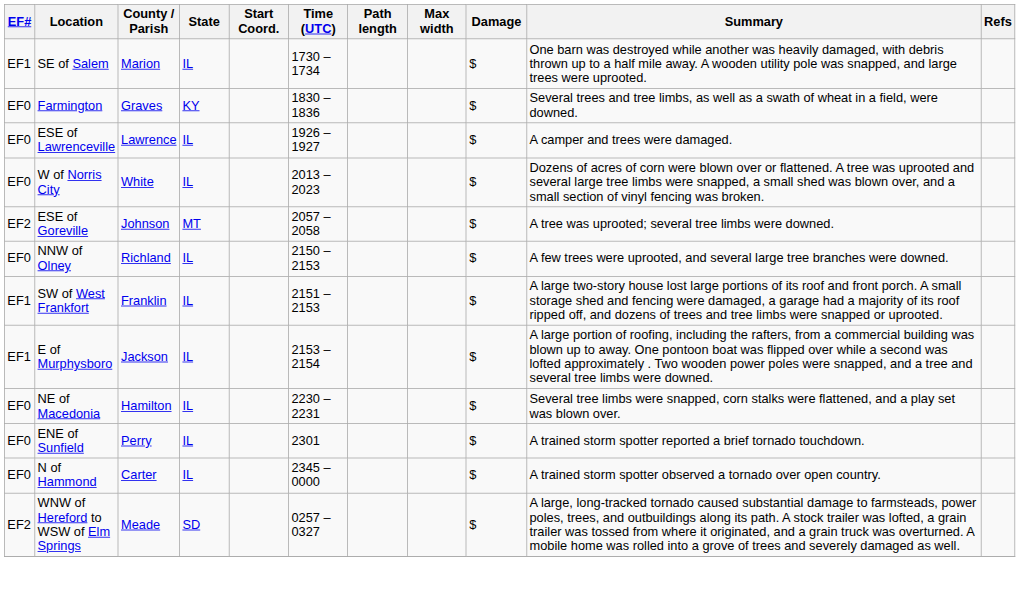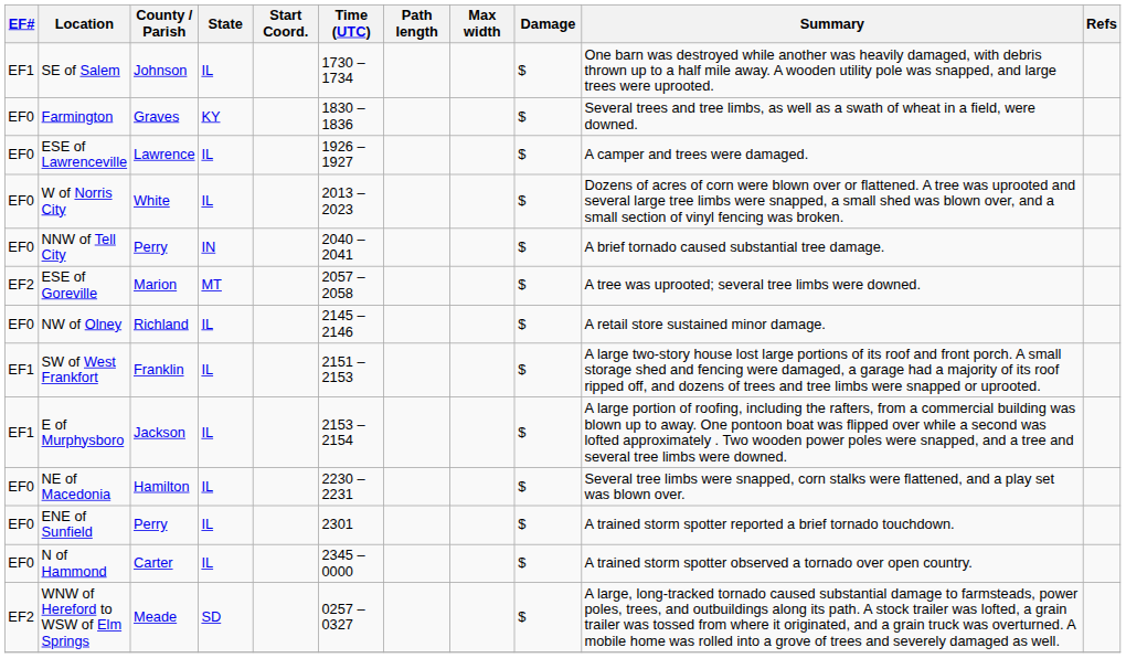SE of Salem | County / Parish: Marion -> Johnson
+ row: EF0 | NNW of Tell City | Perry | IN | 2040 – 2041 | $ | A brief tornado caused substantial tree damage.
ESE of Goreville | County / Parish: Johnson -> Marion
+ row: EF0 | NW of Olney | Richland | IL | 2145 – 2146 | $ | A retail store sustained minor damage.
- row: EF0 | NNW of Olney | Richland | IL | 2150 – 2153 | $ | A few trees were uprooted, and several large tree branches were downed.
